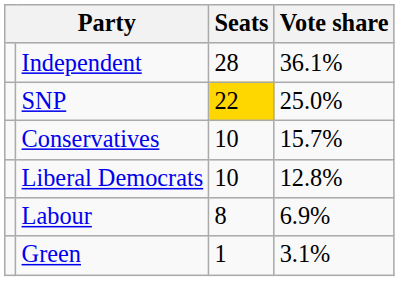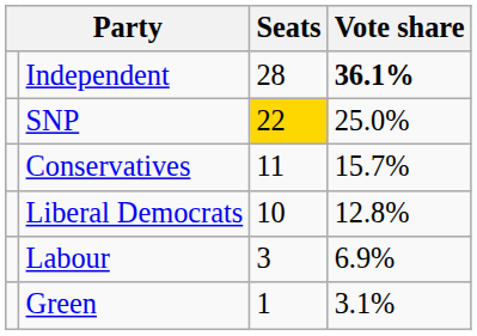Independent | Vote share: normal -> bold
Conservatives | Seats: 10 -> 11
Labour | Seats: 8 -> 3
